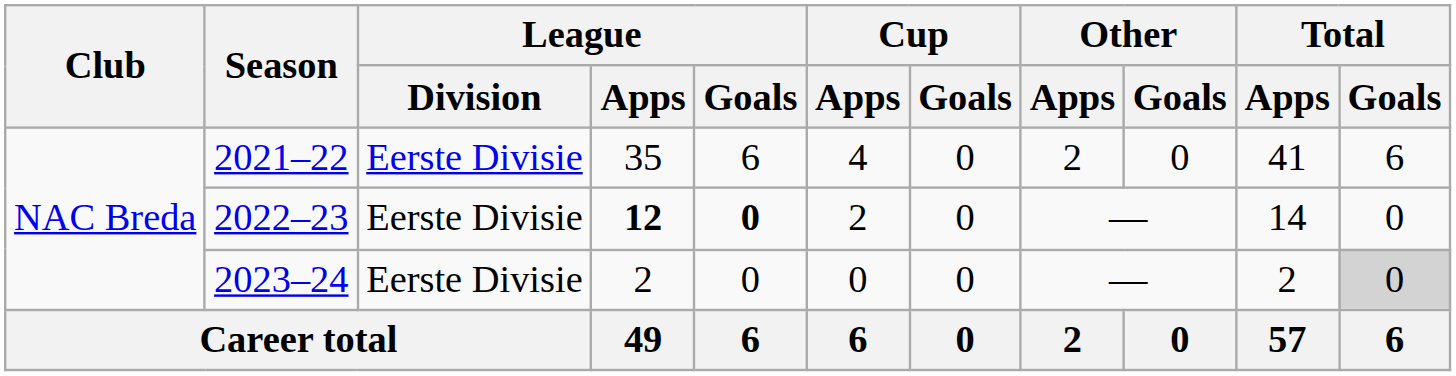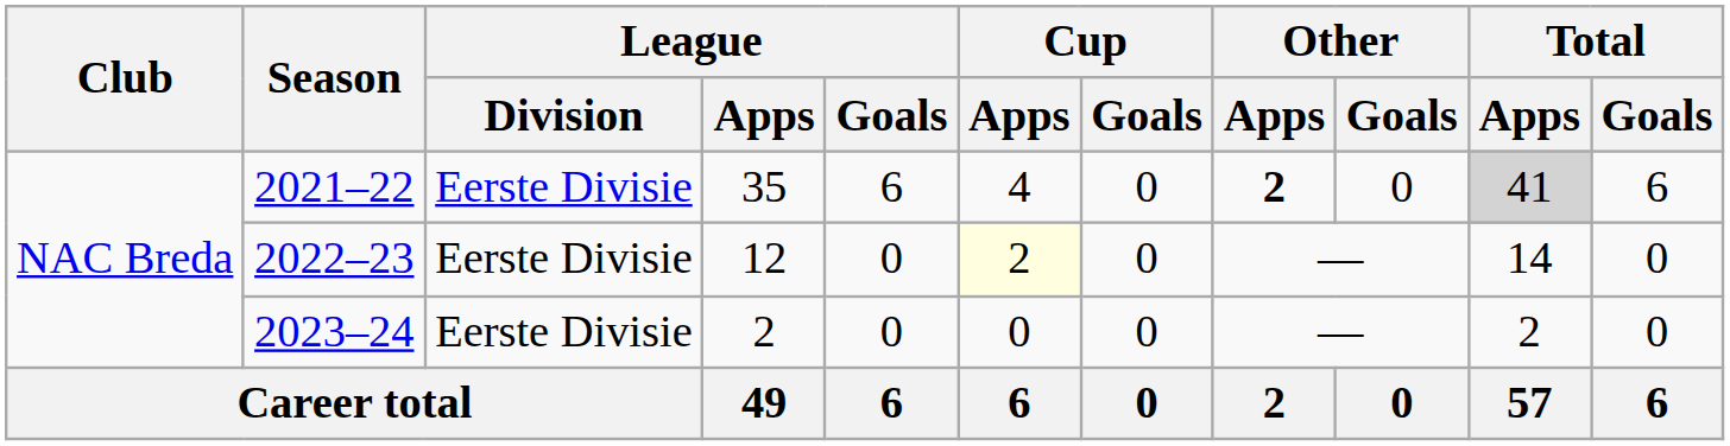2021–22 | Other / Apps: normal -> bold
2021–22 | Total / Apps: no background -> lightgrey background
2022–23 | League / Apps: bold -> normal
2022–23 | League / Goals: bold -> normal
2022–23 | Cup / Apps: no background -> lightyellow background
2023–24 | Total / Goals: lightgrey background -> no background
